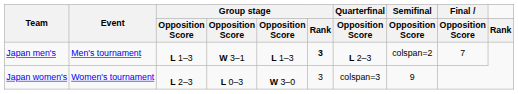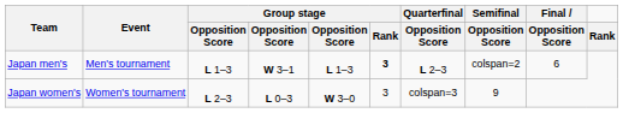Japan men's | Final / Opposition Score: 7 -> 6
